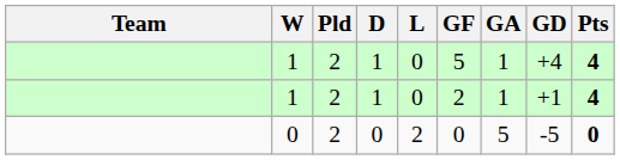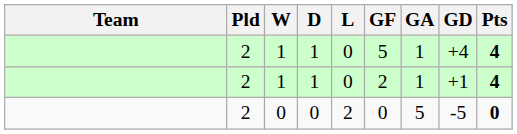columns swapped: Pld <-> W
